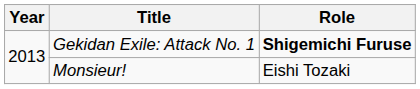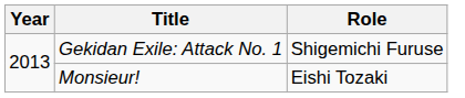Gekidan Exile: Attack No. 1 | Role: bold -> normal
